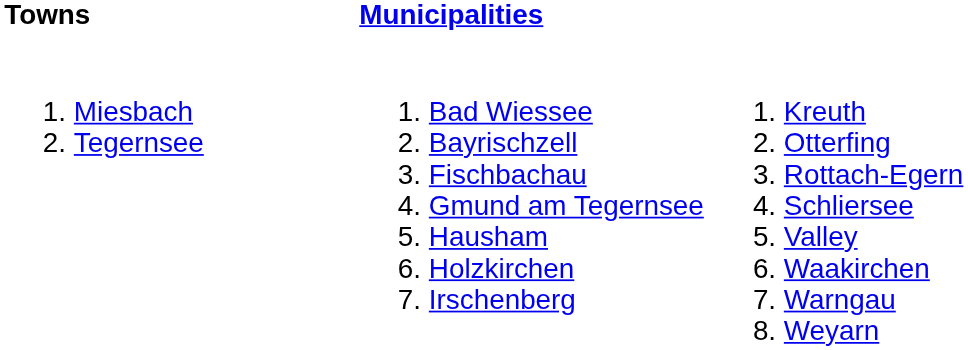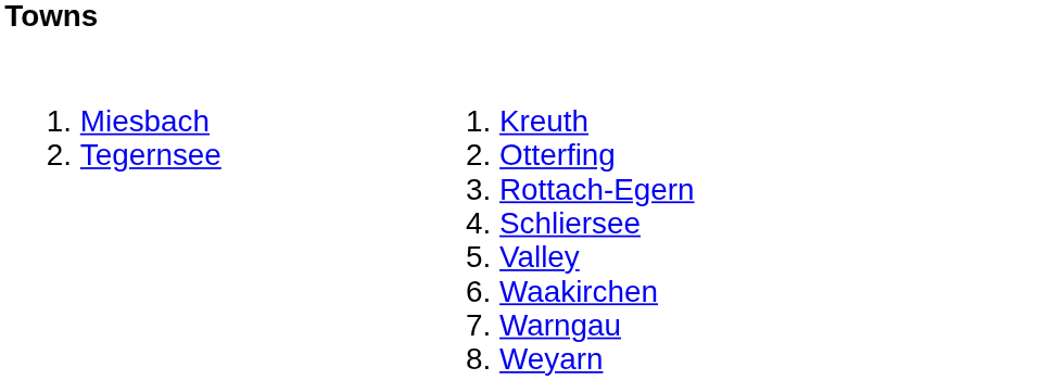- column: Municipalities | Bad Wiessee Bayrischzell Fischbachau Gmund am Tegernsee Hausham Holzkirchen Irschenberg
